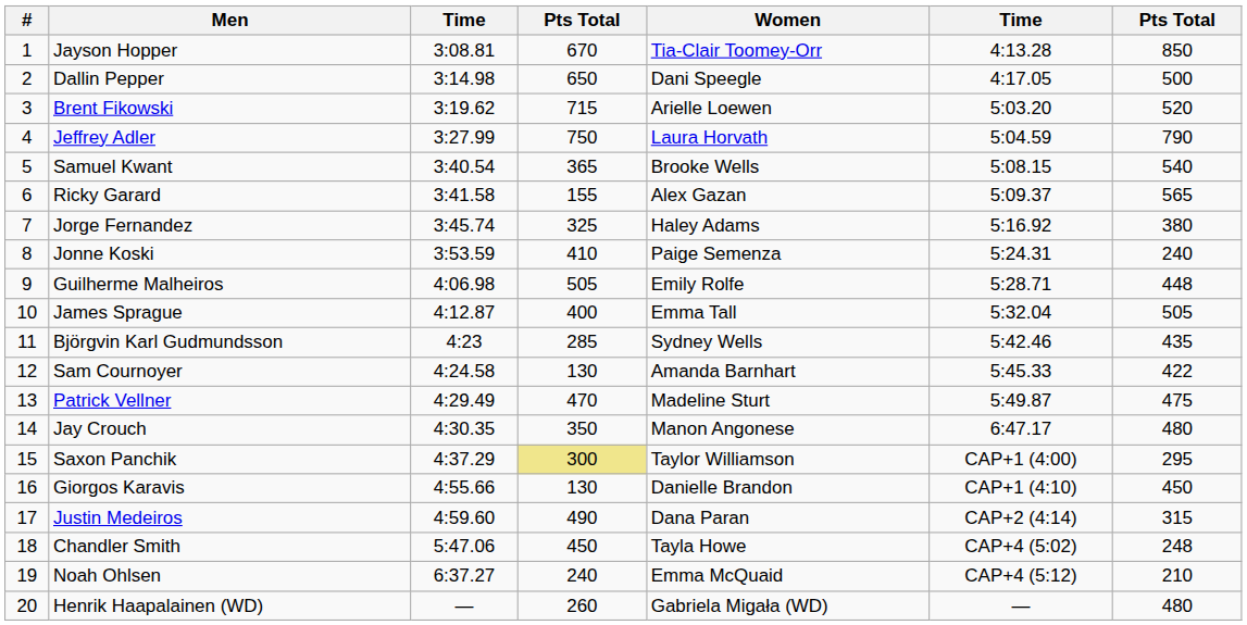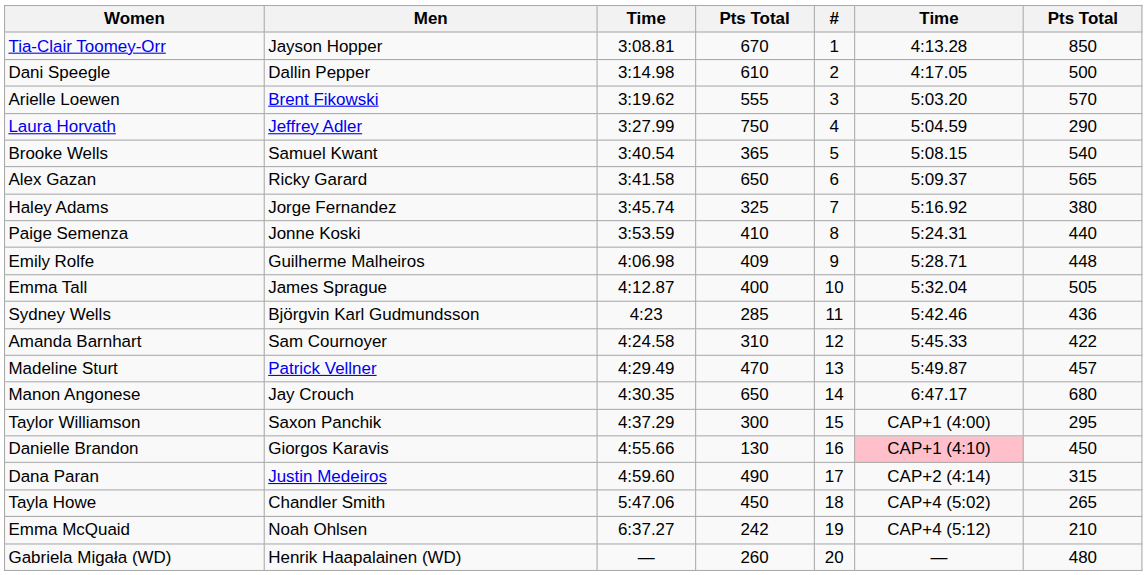columns swapped: # <-> Women
Dallin Pepper | column 4: 650 -> 610
Brent Fikowski | column 4: 715 -> 555
Brent Fikowski | column 7: 520 -> 570
Jeffrey Adler | column 7: 790 -> 290
Ricky Garard | column 4: 155 -> 650
Jonne Koski | column 7: 240 -> 440
Guilherme Malheiros | column 4: 505 -> 409
Björgvin Karl Gudmundsson | column 7: 435 -> 436
Sam Cournoyer | column 4: 130 -> 310
Patrick Vellner | column 7: 475 -> 457
Jay Crouch | column 4: 350 -> 650
Jay Crouch | column 7: 480 -> 680
Saxon Panchik | column 4: khaki background -> no background
Giorgos Karavis | column 6: no background -> pink background
Chandler Smith | column 7: 248 -> 265
Noah Ohlsen | column 4: 240 -> 242
